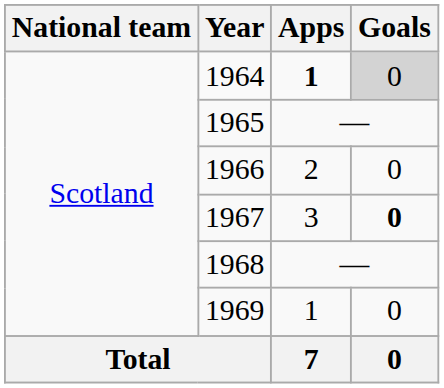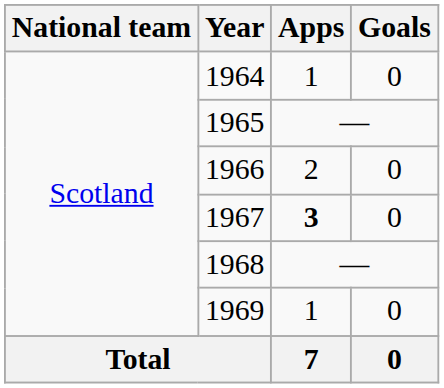1964 | Apps: bold -> normal
1964 | Goals: lightgrey background -> no background
1967 | Apps: normal -> bold
1967 | Goals: bold -> normal
